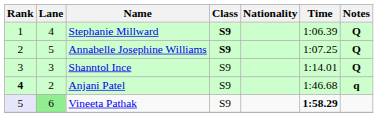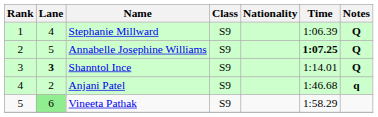Stephanie Millward | Class: bold -> normal
Annabelle Josephine Williams | Class: bold -> normal
Annabelle Josephine Williams | Time: normal -> bold
Shanntol Ince | Lane: normal -> bold
Anjani Patel | Rank: bold -> normal
Vineeta Pathak | Rank: lavender background -> no background
Vineeta Pathak | Time: bold -> normal
